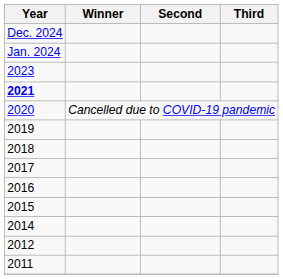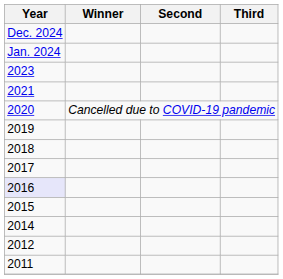2021 | Year: bold -> normal
2016 | Year: no background -> lavender background
